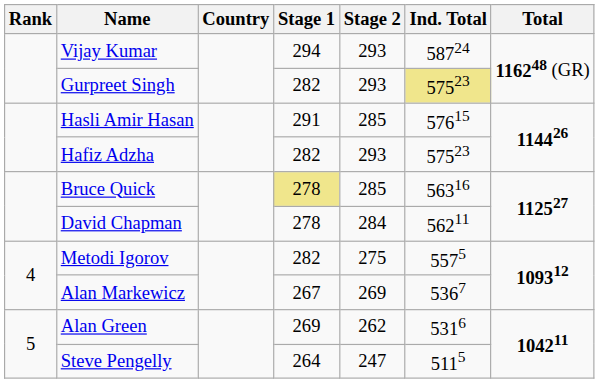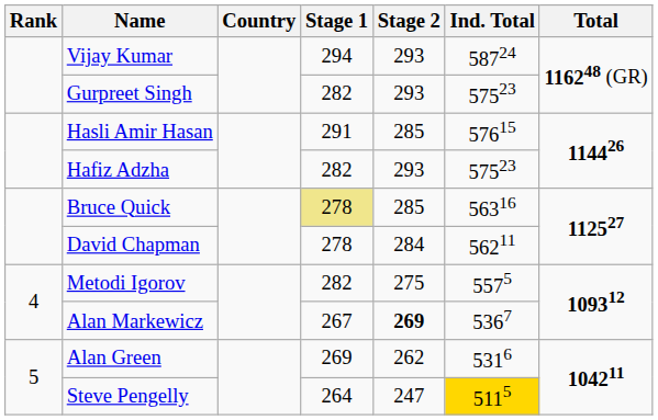Gurpreet Singh | Ind. Total: khaki background -> no background
Alan Markewicz | Stage 2: normal -> bold
Steve Pengelly | Ind. Total: no background -> gold background
